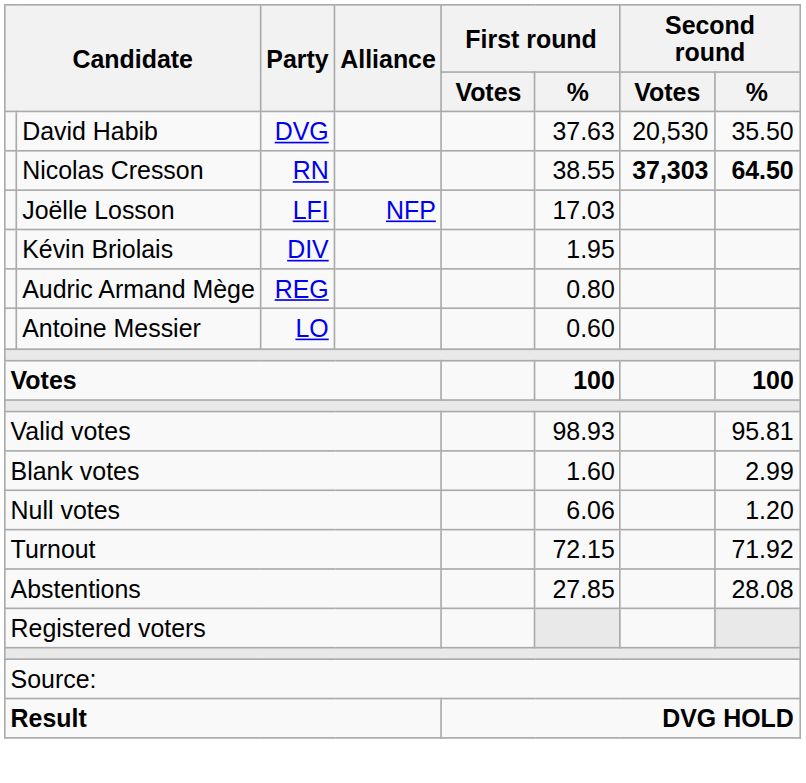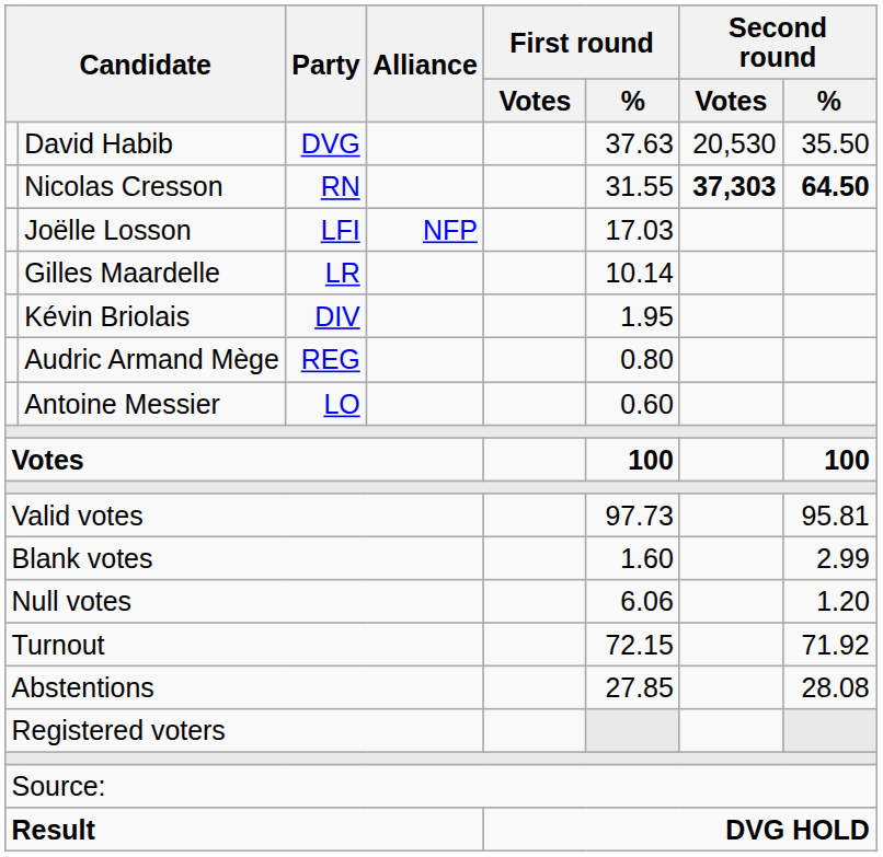Nicolas Cresson | First round / %: 38.55 -> 31.55
+ row: Gilles Maardelle | LR | 10.14
Valid votes | First round / %: 98.93 -> 97.73
